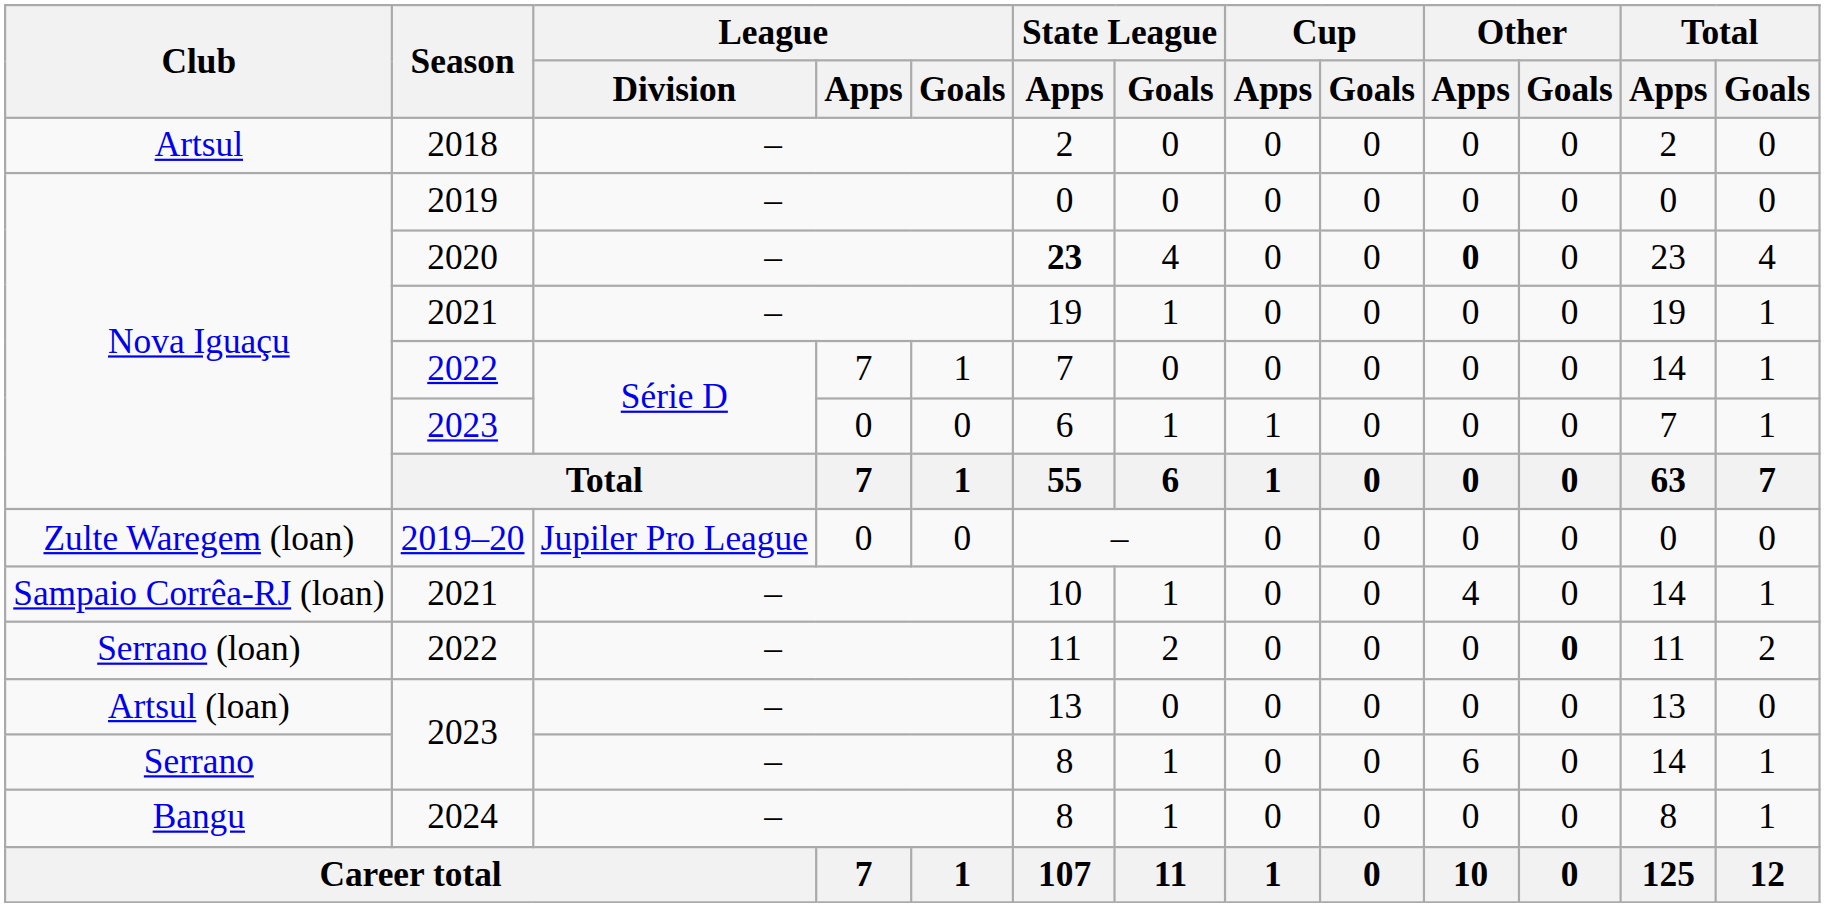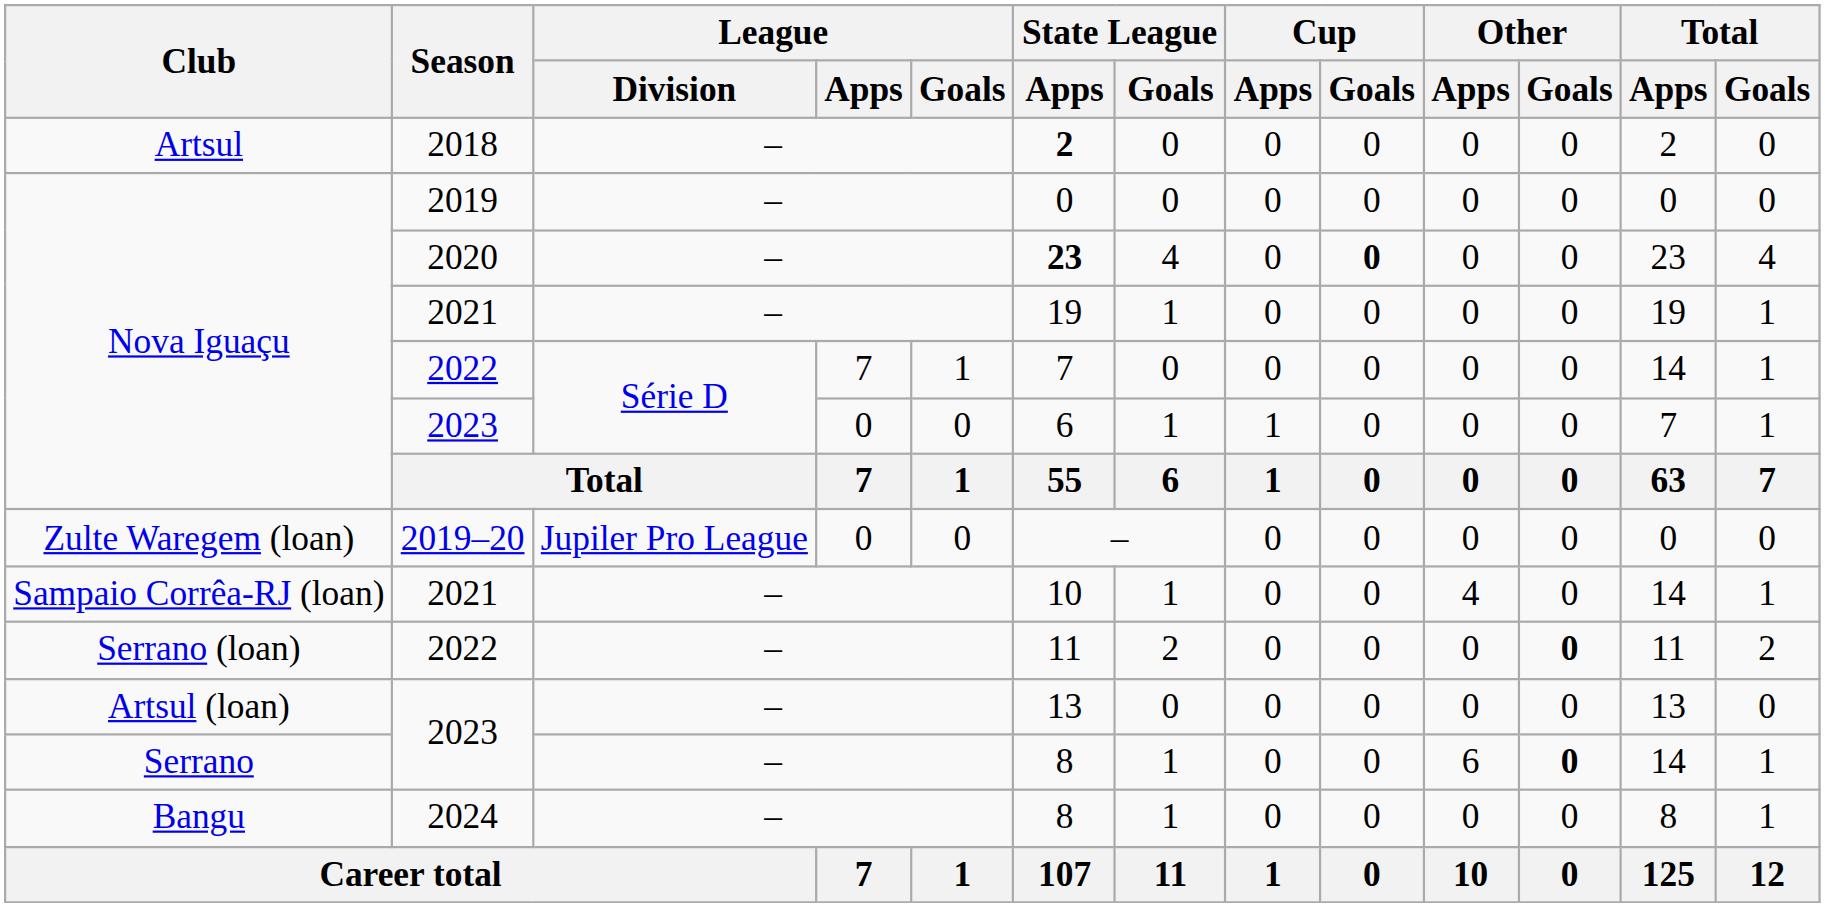Artsul | State League / Apps: normal -> bold
Nova Iguaçu / 2020 | Cup / Goals: normal -> bold
Nova Iguaçu / 2020 | Other / Apps: bold -> normal
Serrano | Other / Goals: normal -> bold
